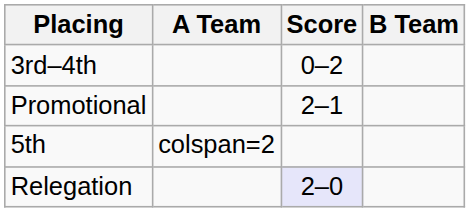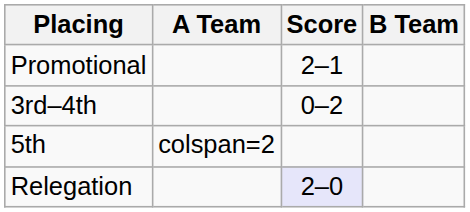rows swapped: Promotional <-> 3rd–4th
